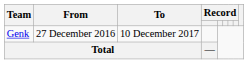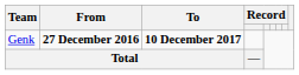Genk | From: normal -> bold
Genk | To: normal -> bold
